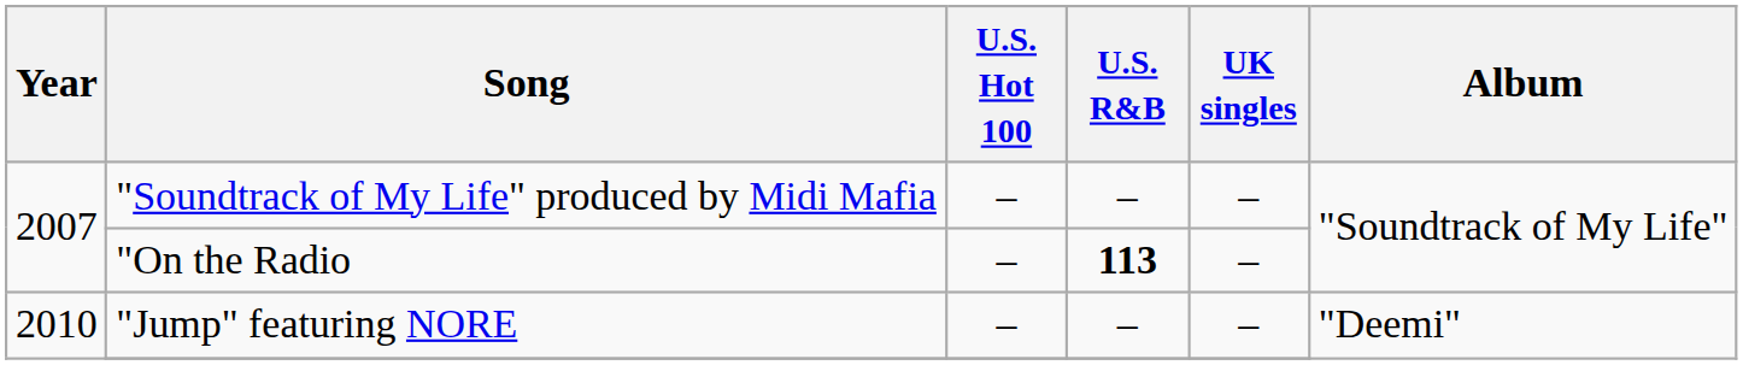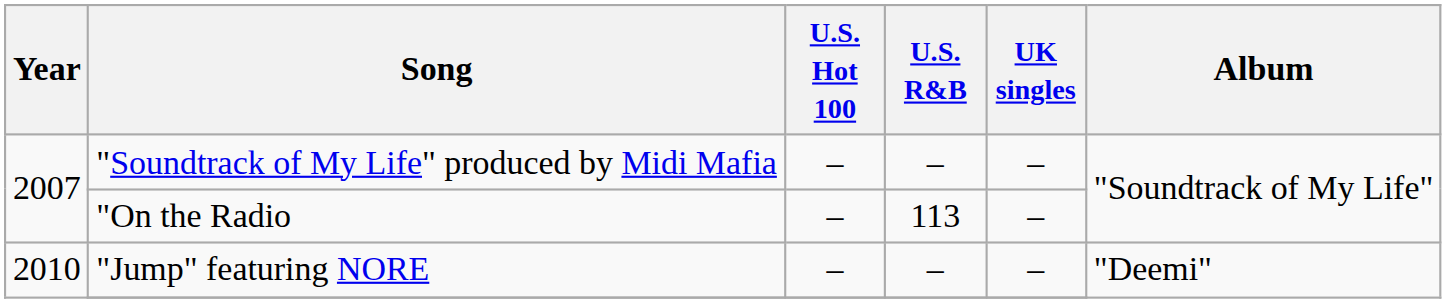"On the Radio | U.S. R&B: bold -> normal
